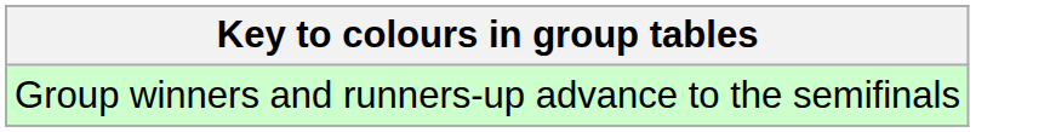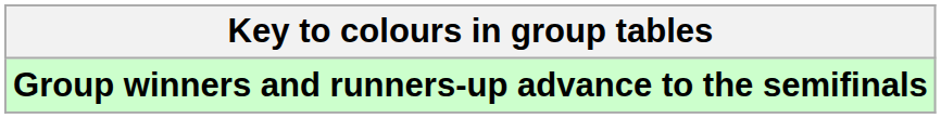row 2 | column 1: normal -> bold
